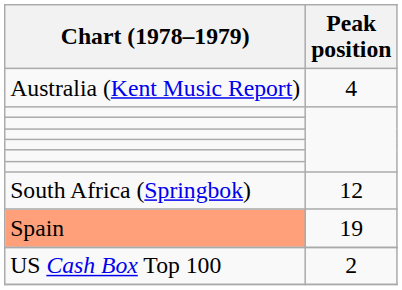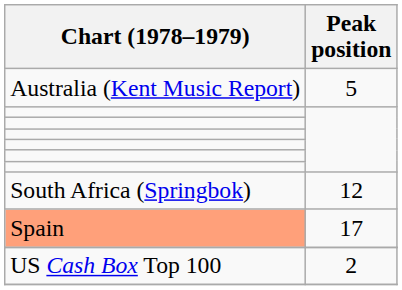row 2 | Peak position: 4 -> 5
row 10 | Peak position: 19 -> 17
